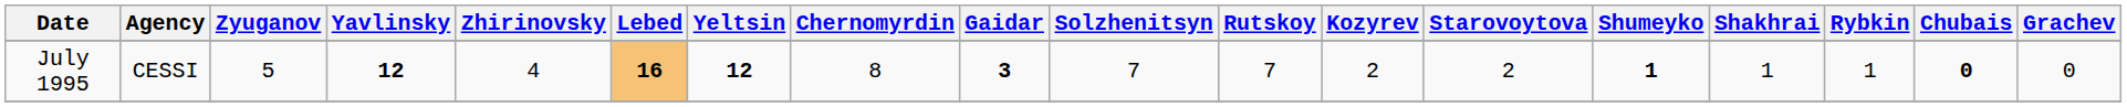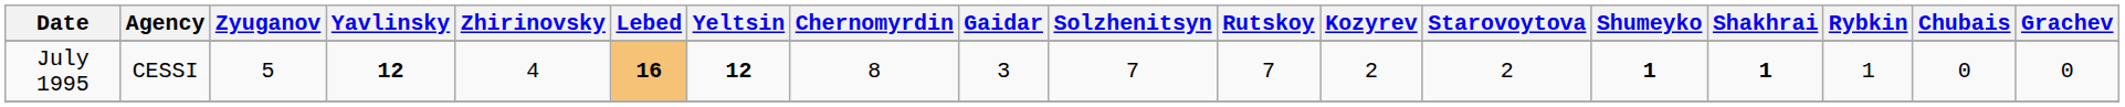July 1995 | Gaidar: bold -> normal
July 1995 | Shakhrai: normal -> bold
July 1995 | Chubais: bold -> normal
